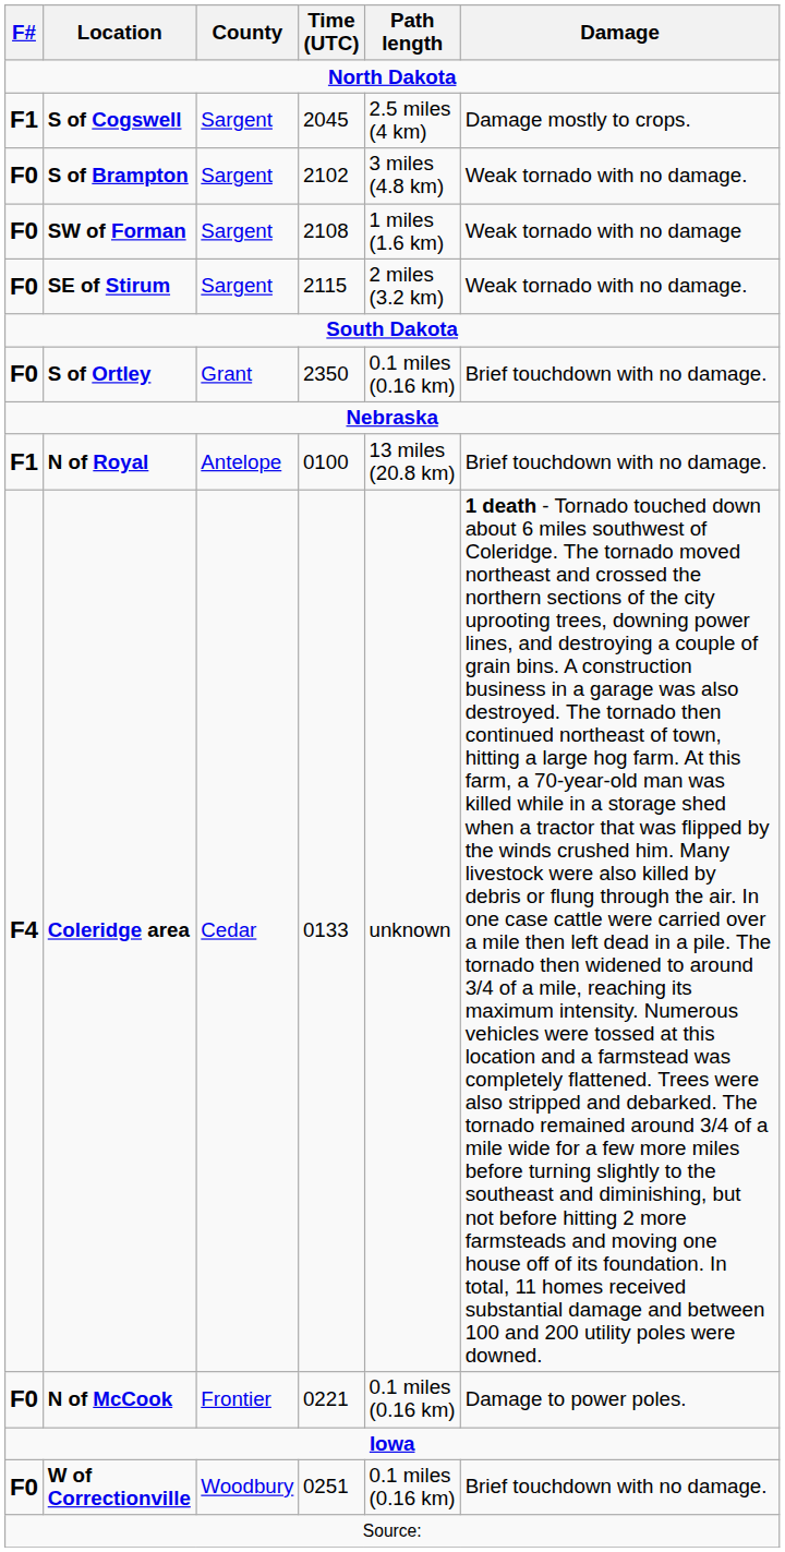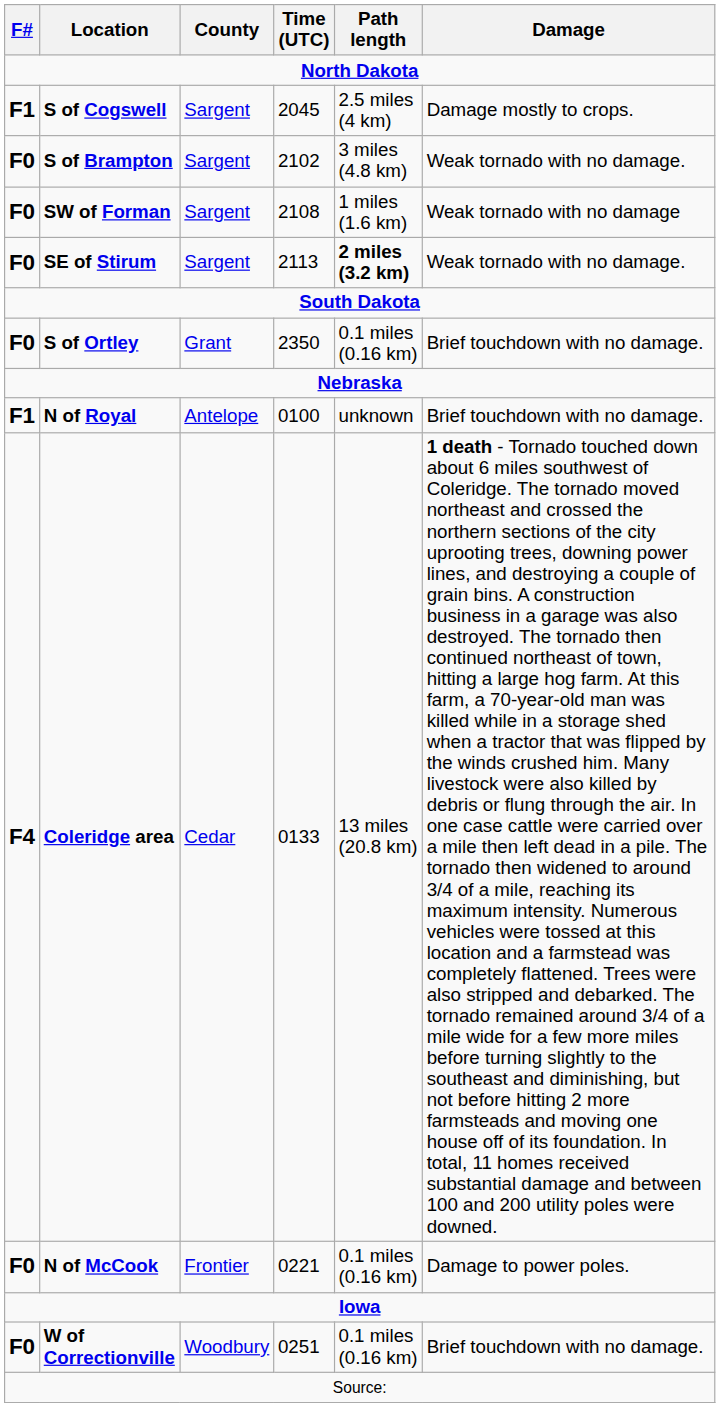SE of Stirum | Time (UTC): 2115 -> 2113
SE of Stirum | Path length: normal -> bold
N of Royal | Path length: 13 miles (20.8 km) -> unknown
Coleridge area | Path length: unknown -> 13 miles (20.8 km)
